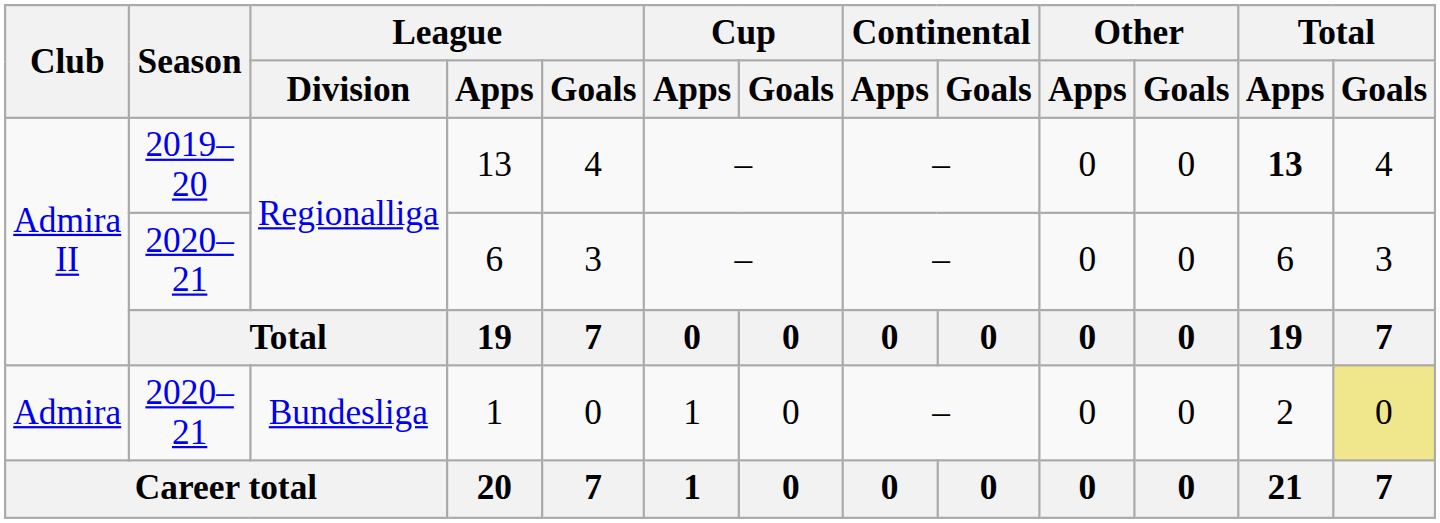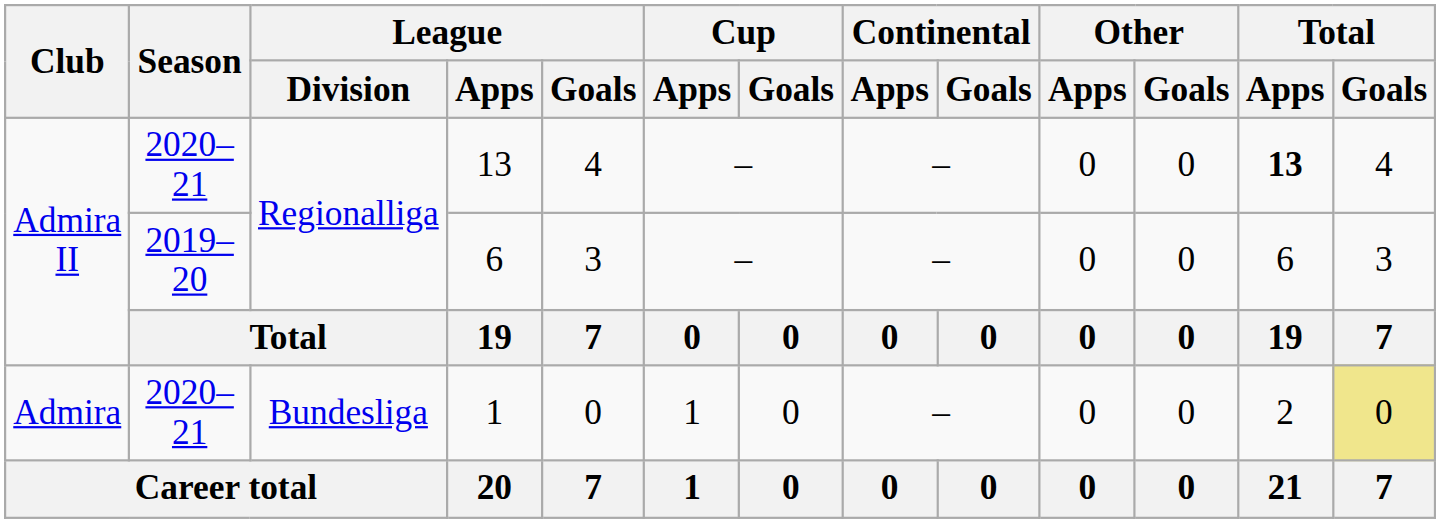row 3 | Season: 2019–20 -> 2020–21
row 4 | Season: 2020–21 -> 2019–20
